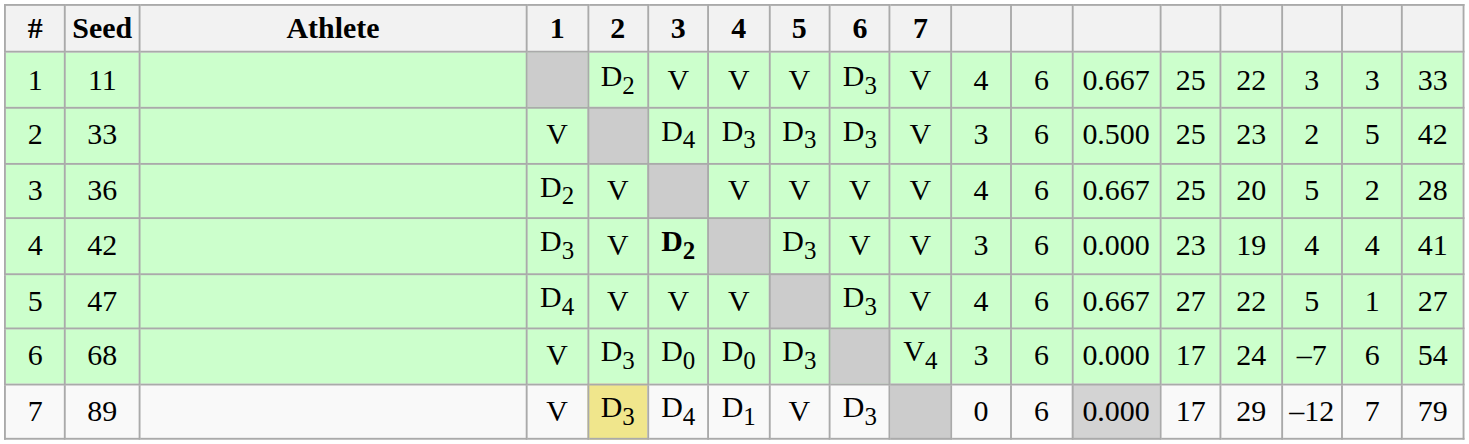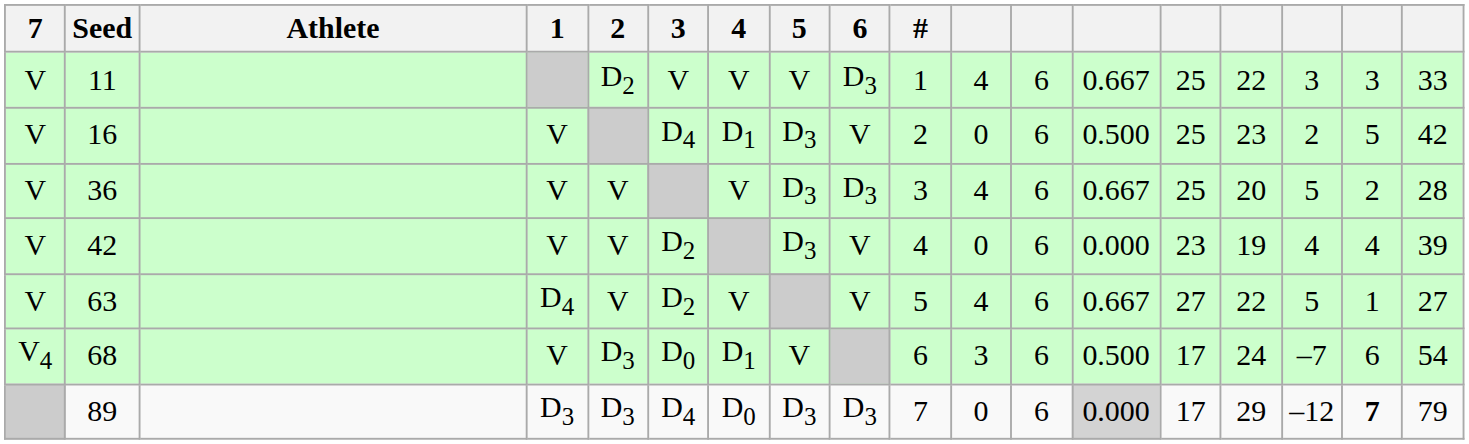columns swapped: # <-> 7
row 3 | Seed: 33 -> 16
row 3 | 4: D3 -> D1
row 3 | 6: D3 -> V
row 3 | column 11: 3 -> 0
row 4 | 1: D2 -> V
row 4 | 5: V -> D3
row 4 | 6: V -> D3
row 5 | 1: D3 -> V
row 5 | 3: bold -> normal
row 5 | column 11: 3 -> 0
row 5 | column 18: 41 -> 39
row 6 | Seed: 47 -> 63
row 6 | 3: V -> D2
row 6 | 6: D3 -> V
row 7 | 4: D0 -> D1
row 7 | 5: D3 -> V
row 7 | column 13: 0.000 -> 0.500
row 8 | 1: V -> D3
row 8 | 2: khaki background -> no background
row 8 | 4: D1 -> D0
row 8 | 5: V -> D3
row 8 | column 17: normal -> bold
